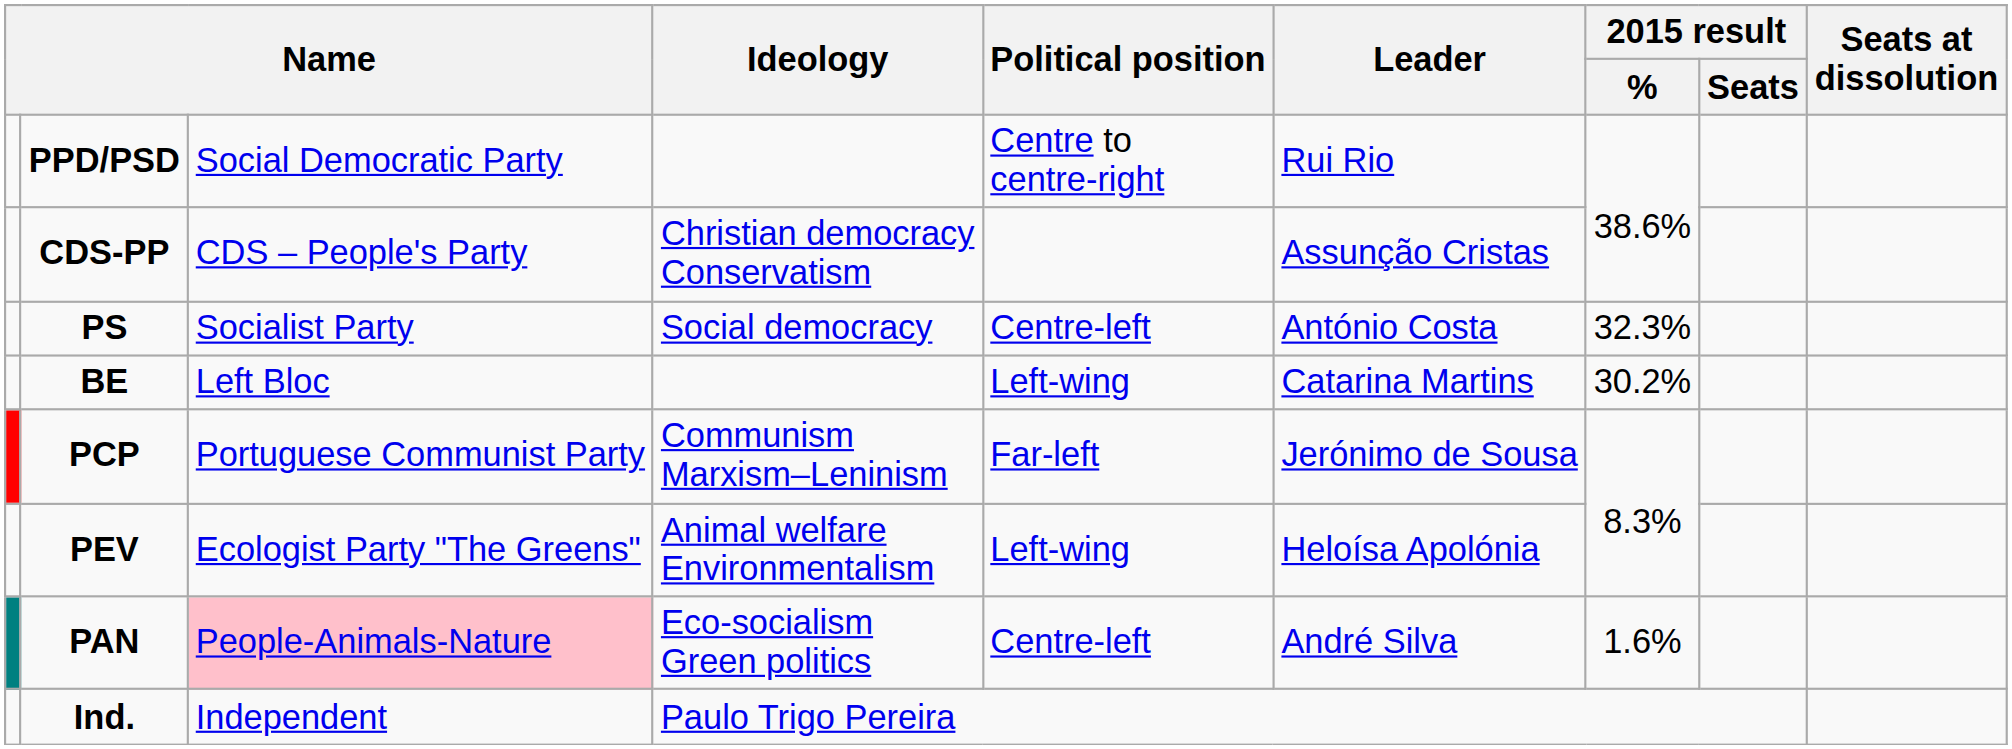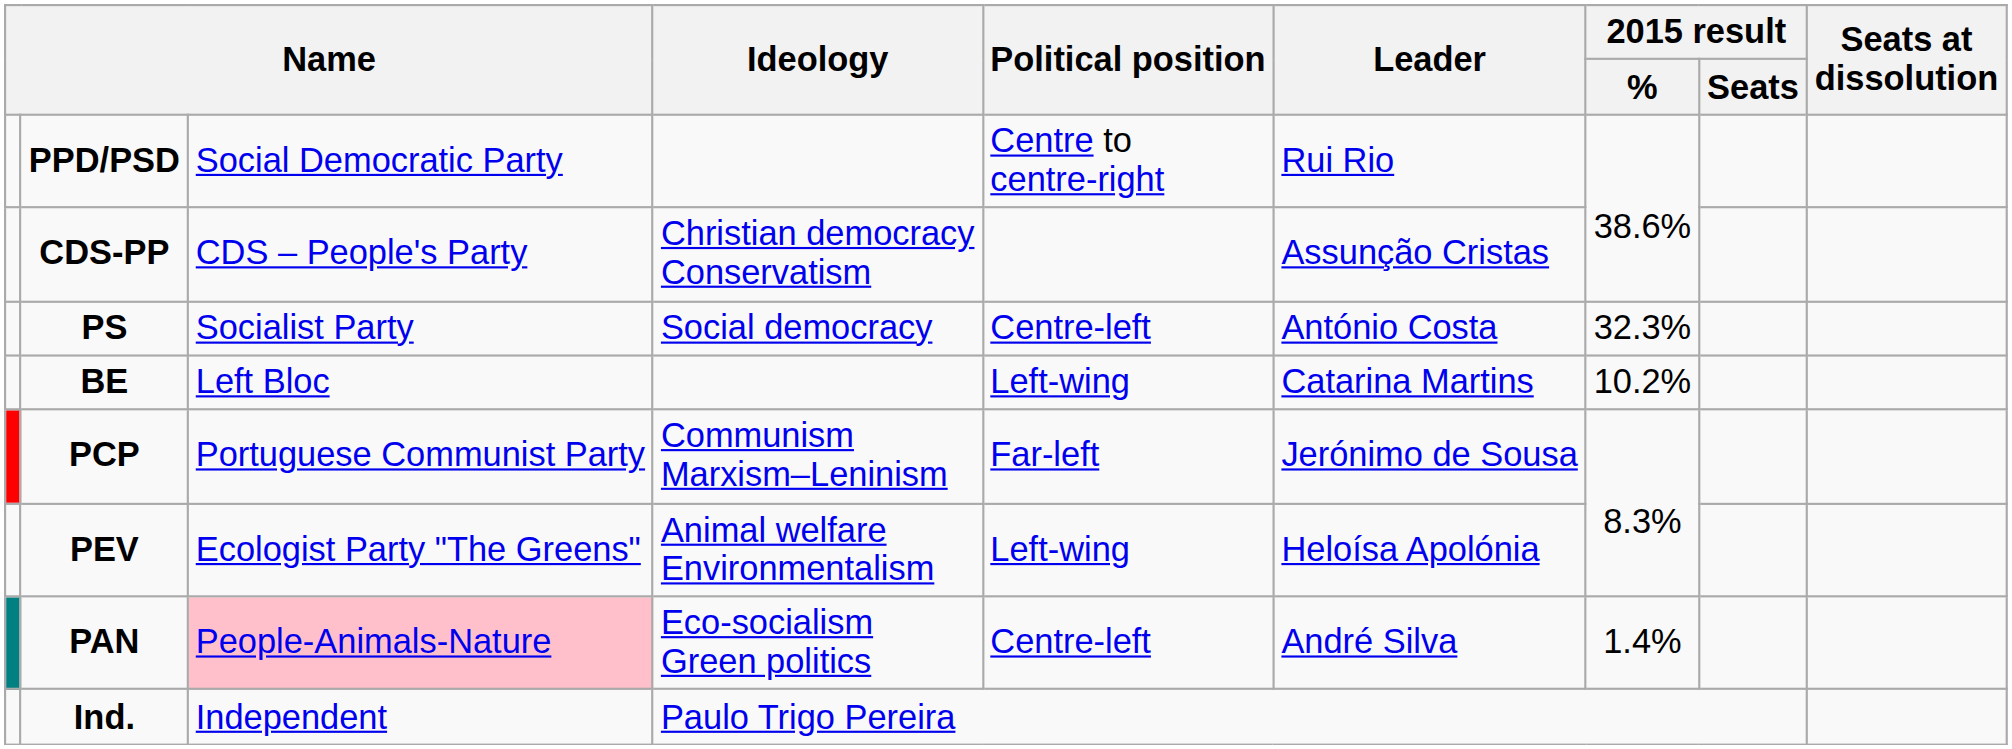BE | 2015 result / %: 30.2% -> 10.2%
PAN | 2015 result / %: 1.6% -> 1.4%
